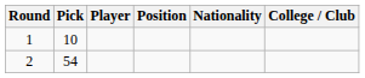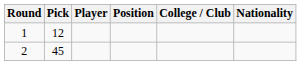columns swapped: Nationality <-> College / Club
1 | Pick: 10 -> 12
2 | Pick: 54 -> 45
